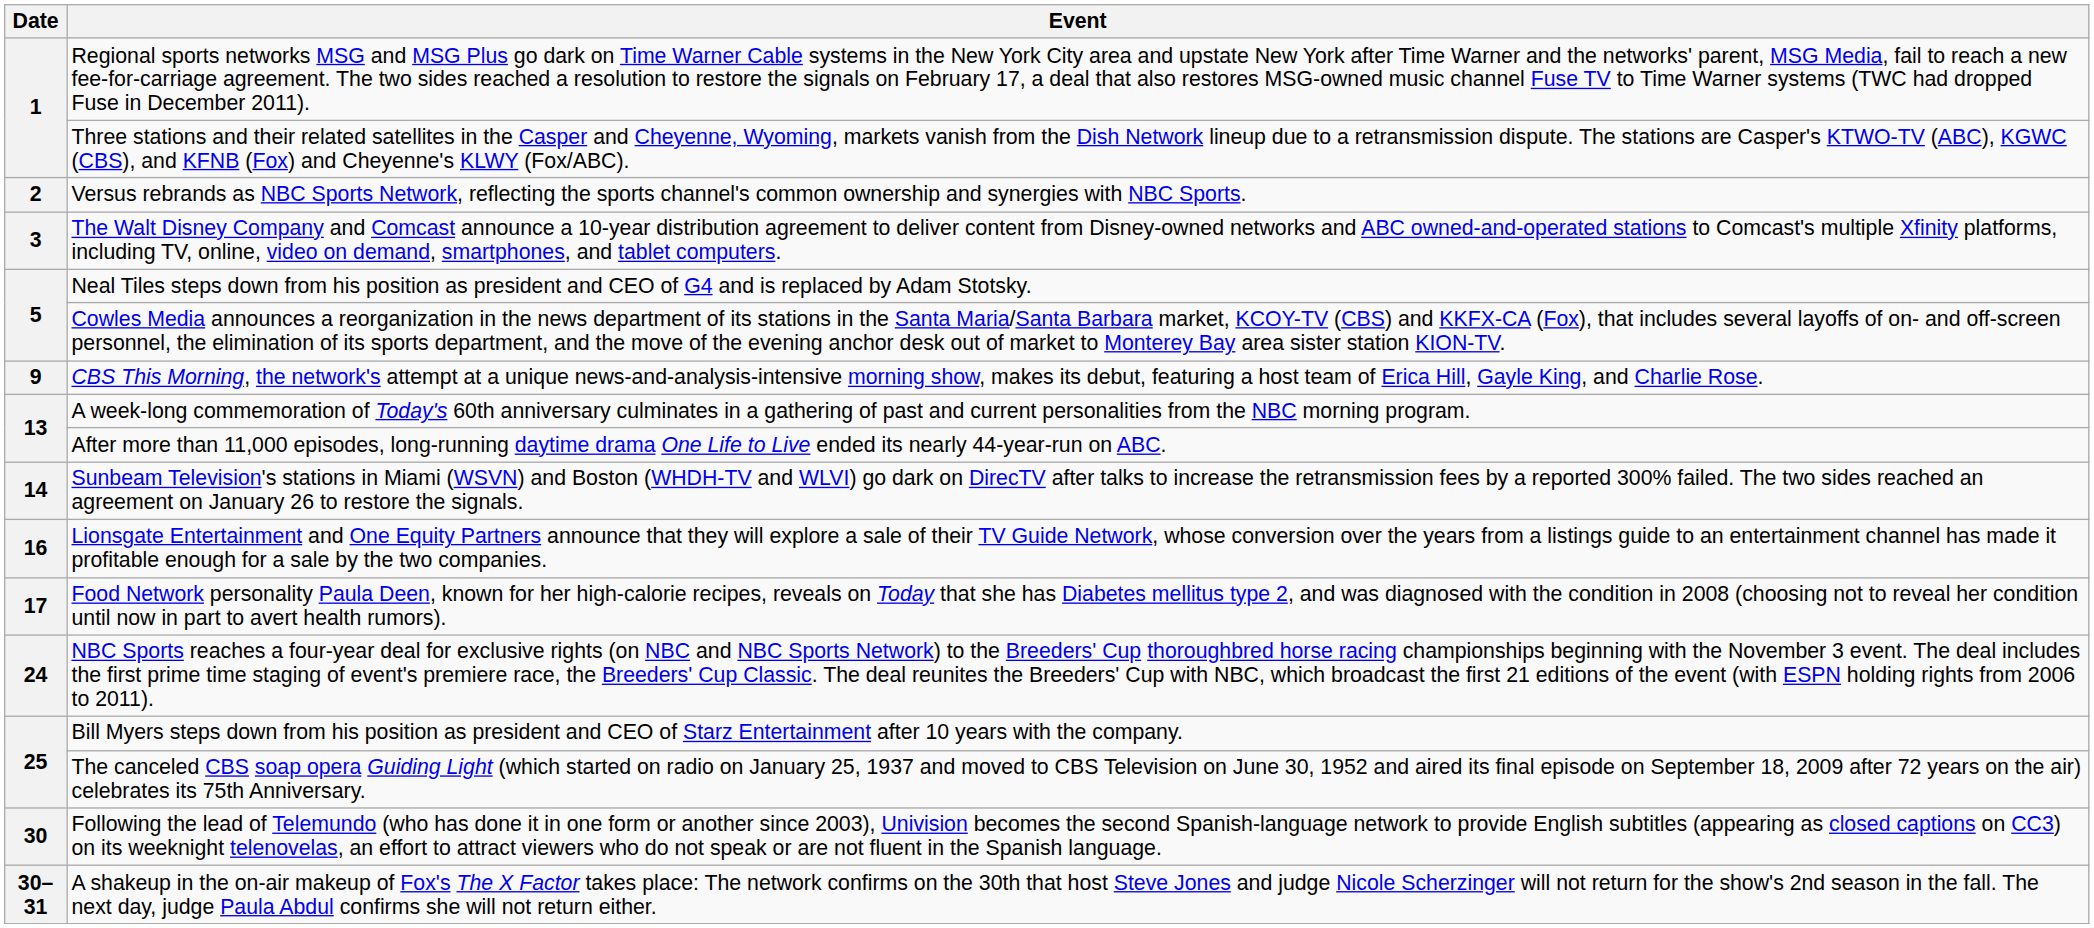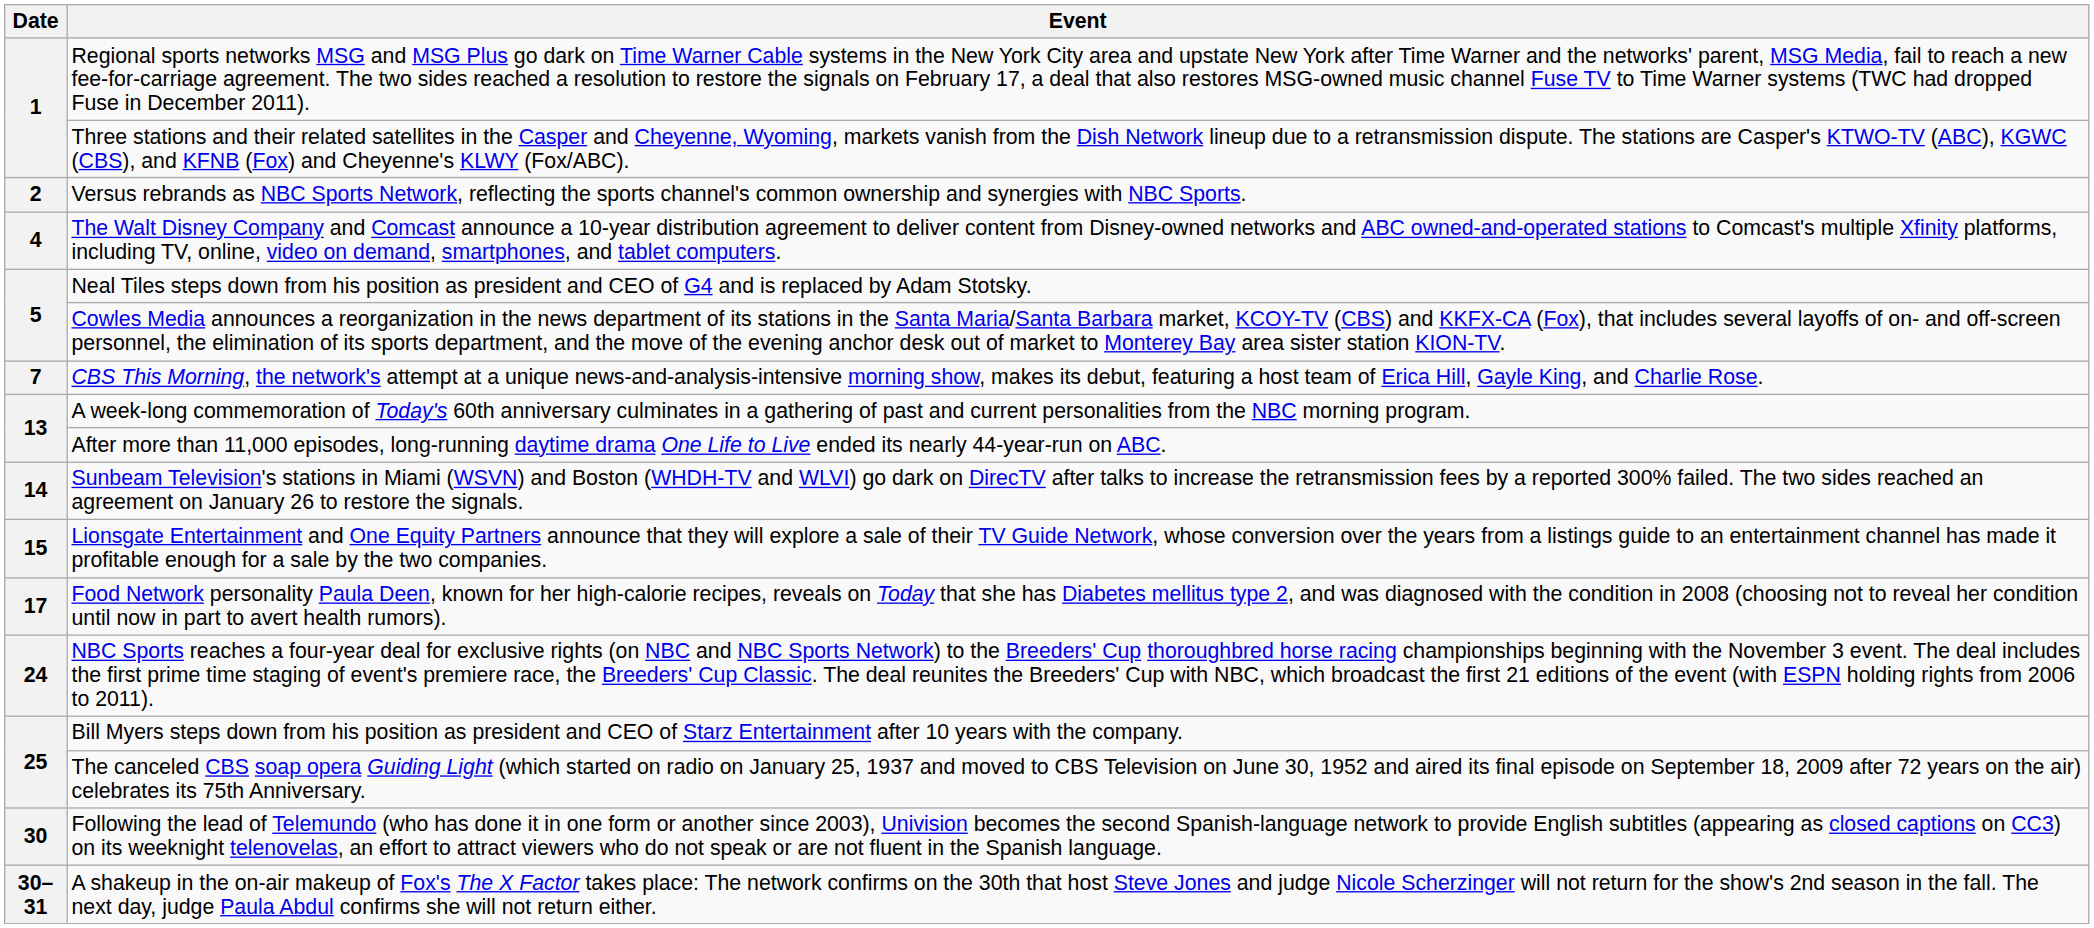row 5 | Date: 3 -> 4
row 8 | Date: 9 -> 7
row 12 | Date: 16 -> 15
